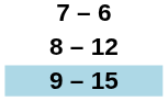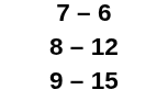9 – 15 | column 1: lightblue background -> no background
